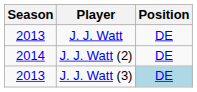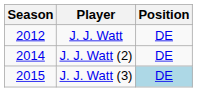J. J. Watt | Season: 2013 -> 2012
J. J. Watt (3) | Season: 2013 -> 2015
